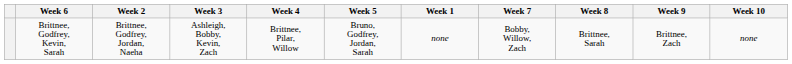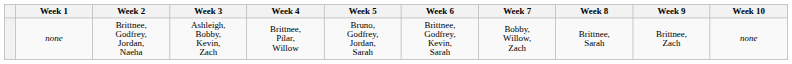columns swapped: Week 1 <-> Week 6
